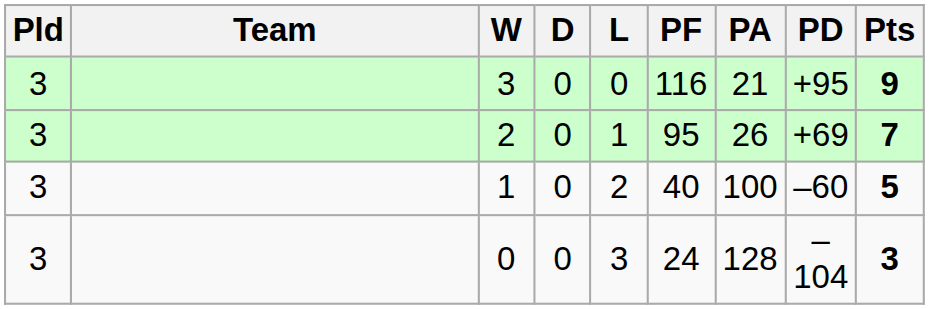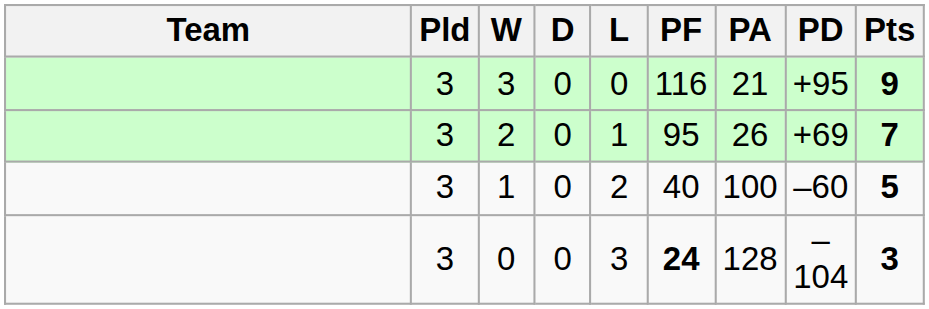columns swapped: Team <-> Pld
row 5 | PF: normal -> bold
